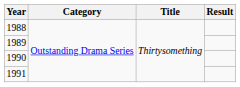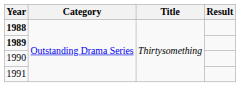1988 | Year: normal -> bold
1989 | Year: normal -> bold
